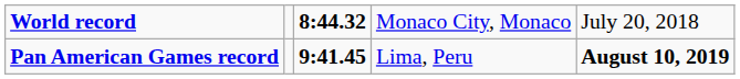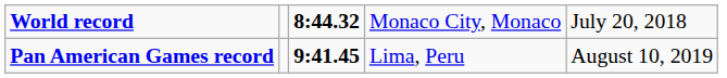Pan American Games record | column 5: bold -> normal
